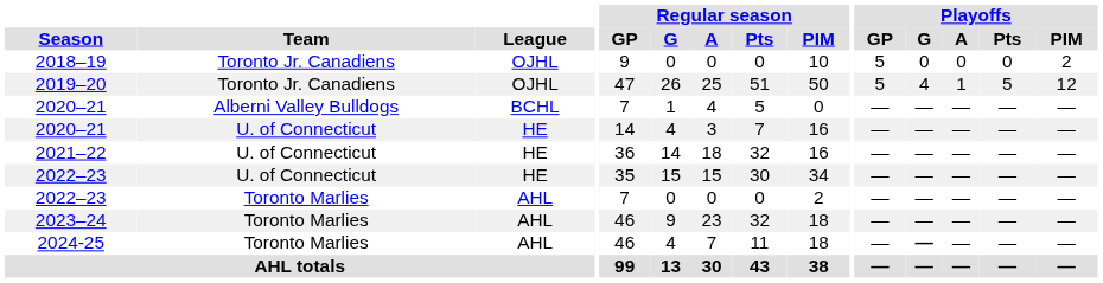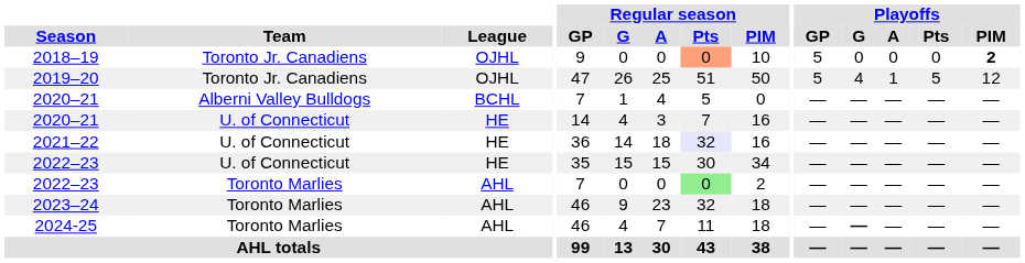2018–19 | Regular season / Pts: no background -> lightsalmon background
2018–19 | Playoffs / PIM: normal -> bold
2021–22 | Regular season / Pts: no background -> lavender background
2022–23 / Toronto Marlies | Regular season / Pts: no background -> lightgreen background
